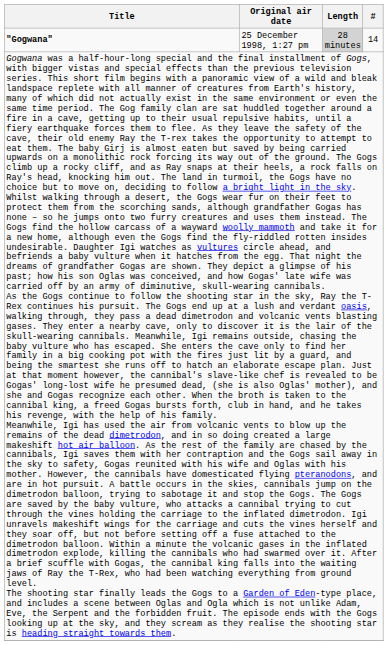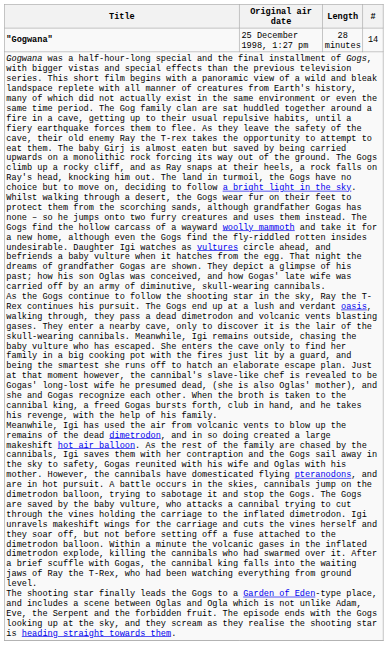"Gogwana" | Length: lightgrey background -> no background
